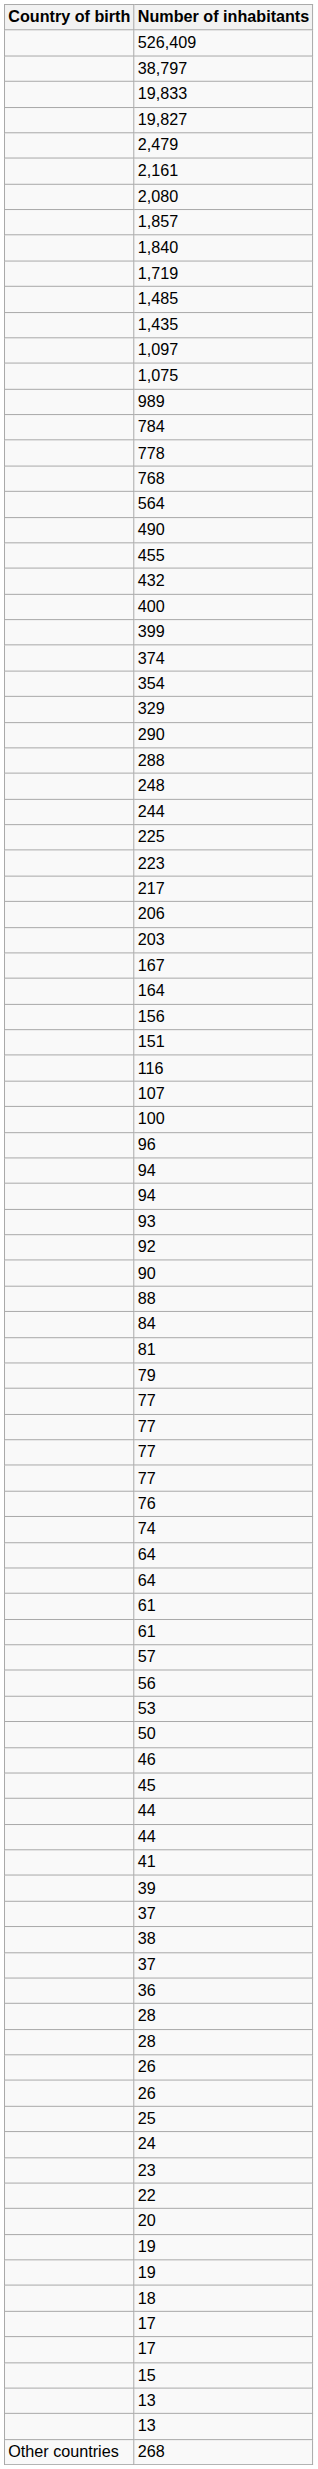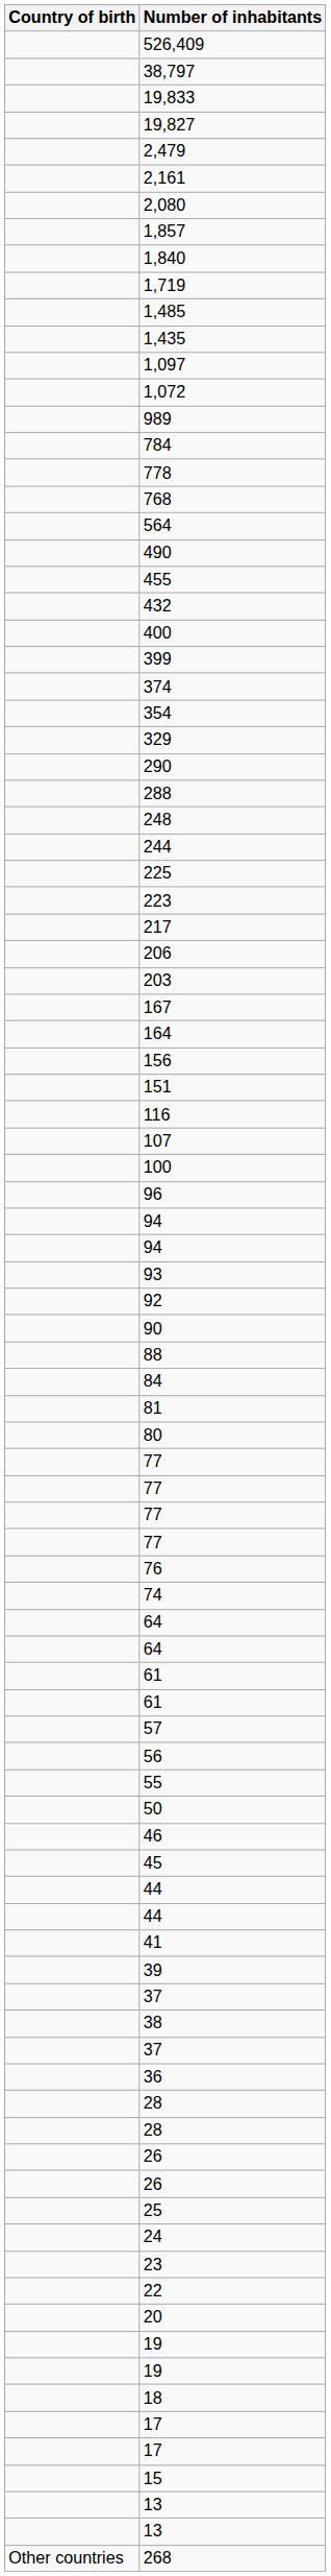row 15 | Number of inhabitants: 1,075 -> 1,072
row 54 | Number of inhabitants: 79 -> 80
row 67 | Number of inhabitants: 53 -> 55
